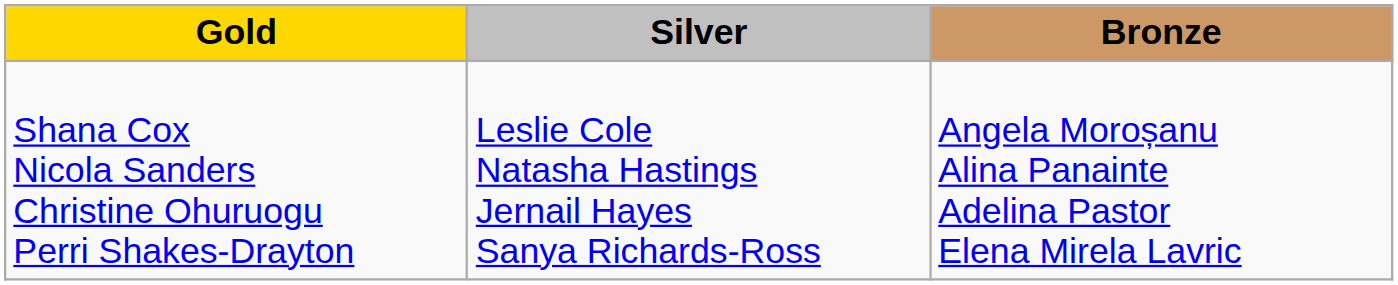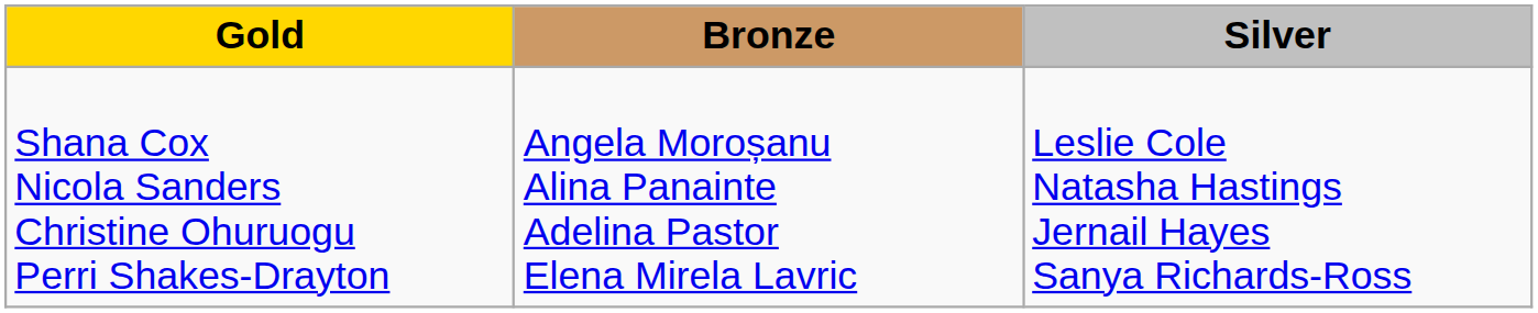columns swapped: Silver <-> Bronze
